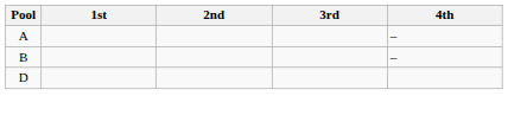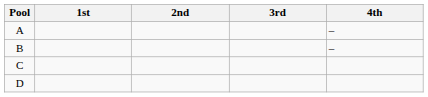+ row: C
